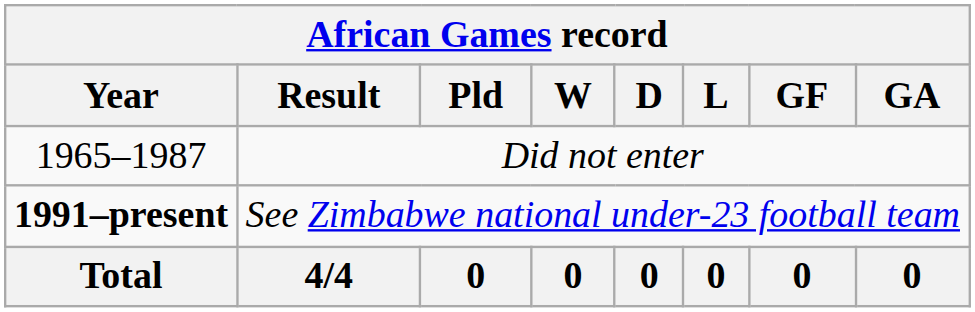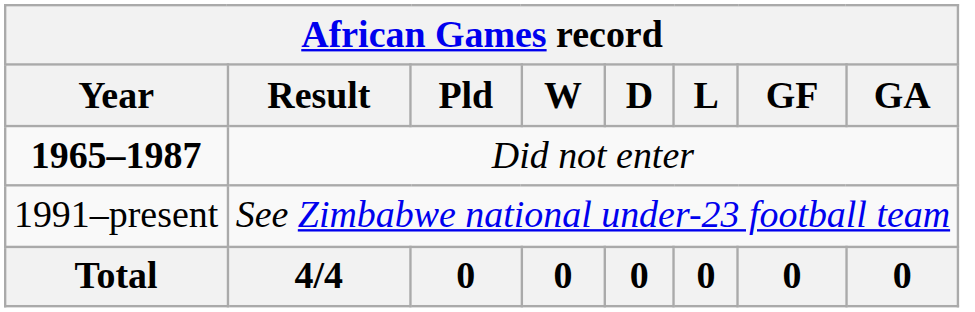1965–1987 | Year: normal -> bold
1991–present | Year: bold -> normal
